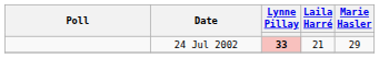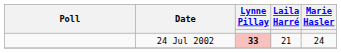24 Jul 2002 | Marie Hasler: 29 -> 24
